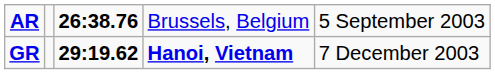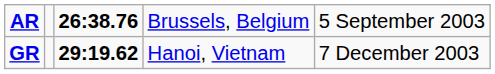GR | column 4: bold -> normal
